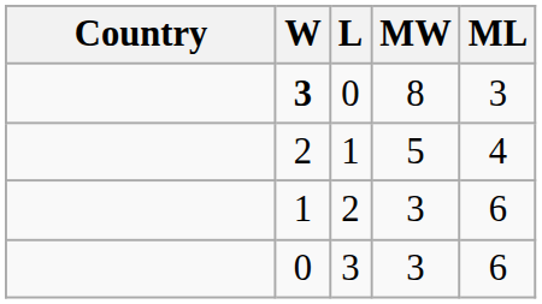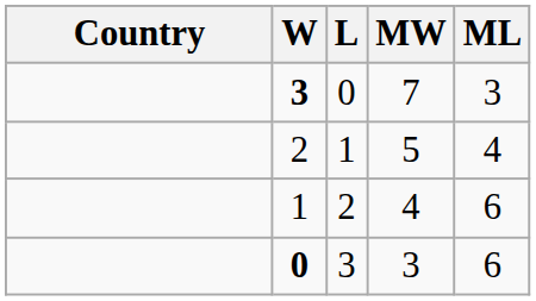row 2 | MW: 8 -> 7
row 4 | MW: 3 -> 4
row 5 | W: normal -> bold
